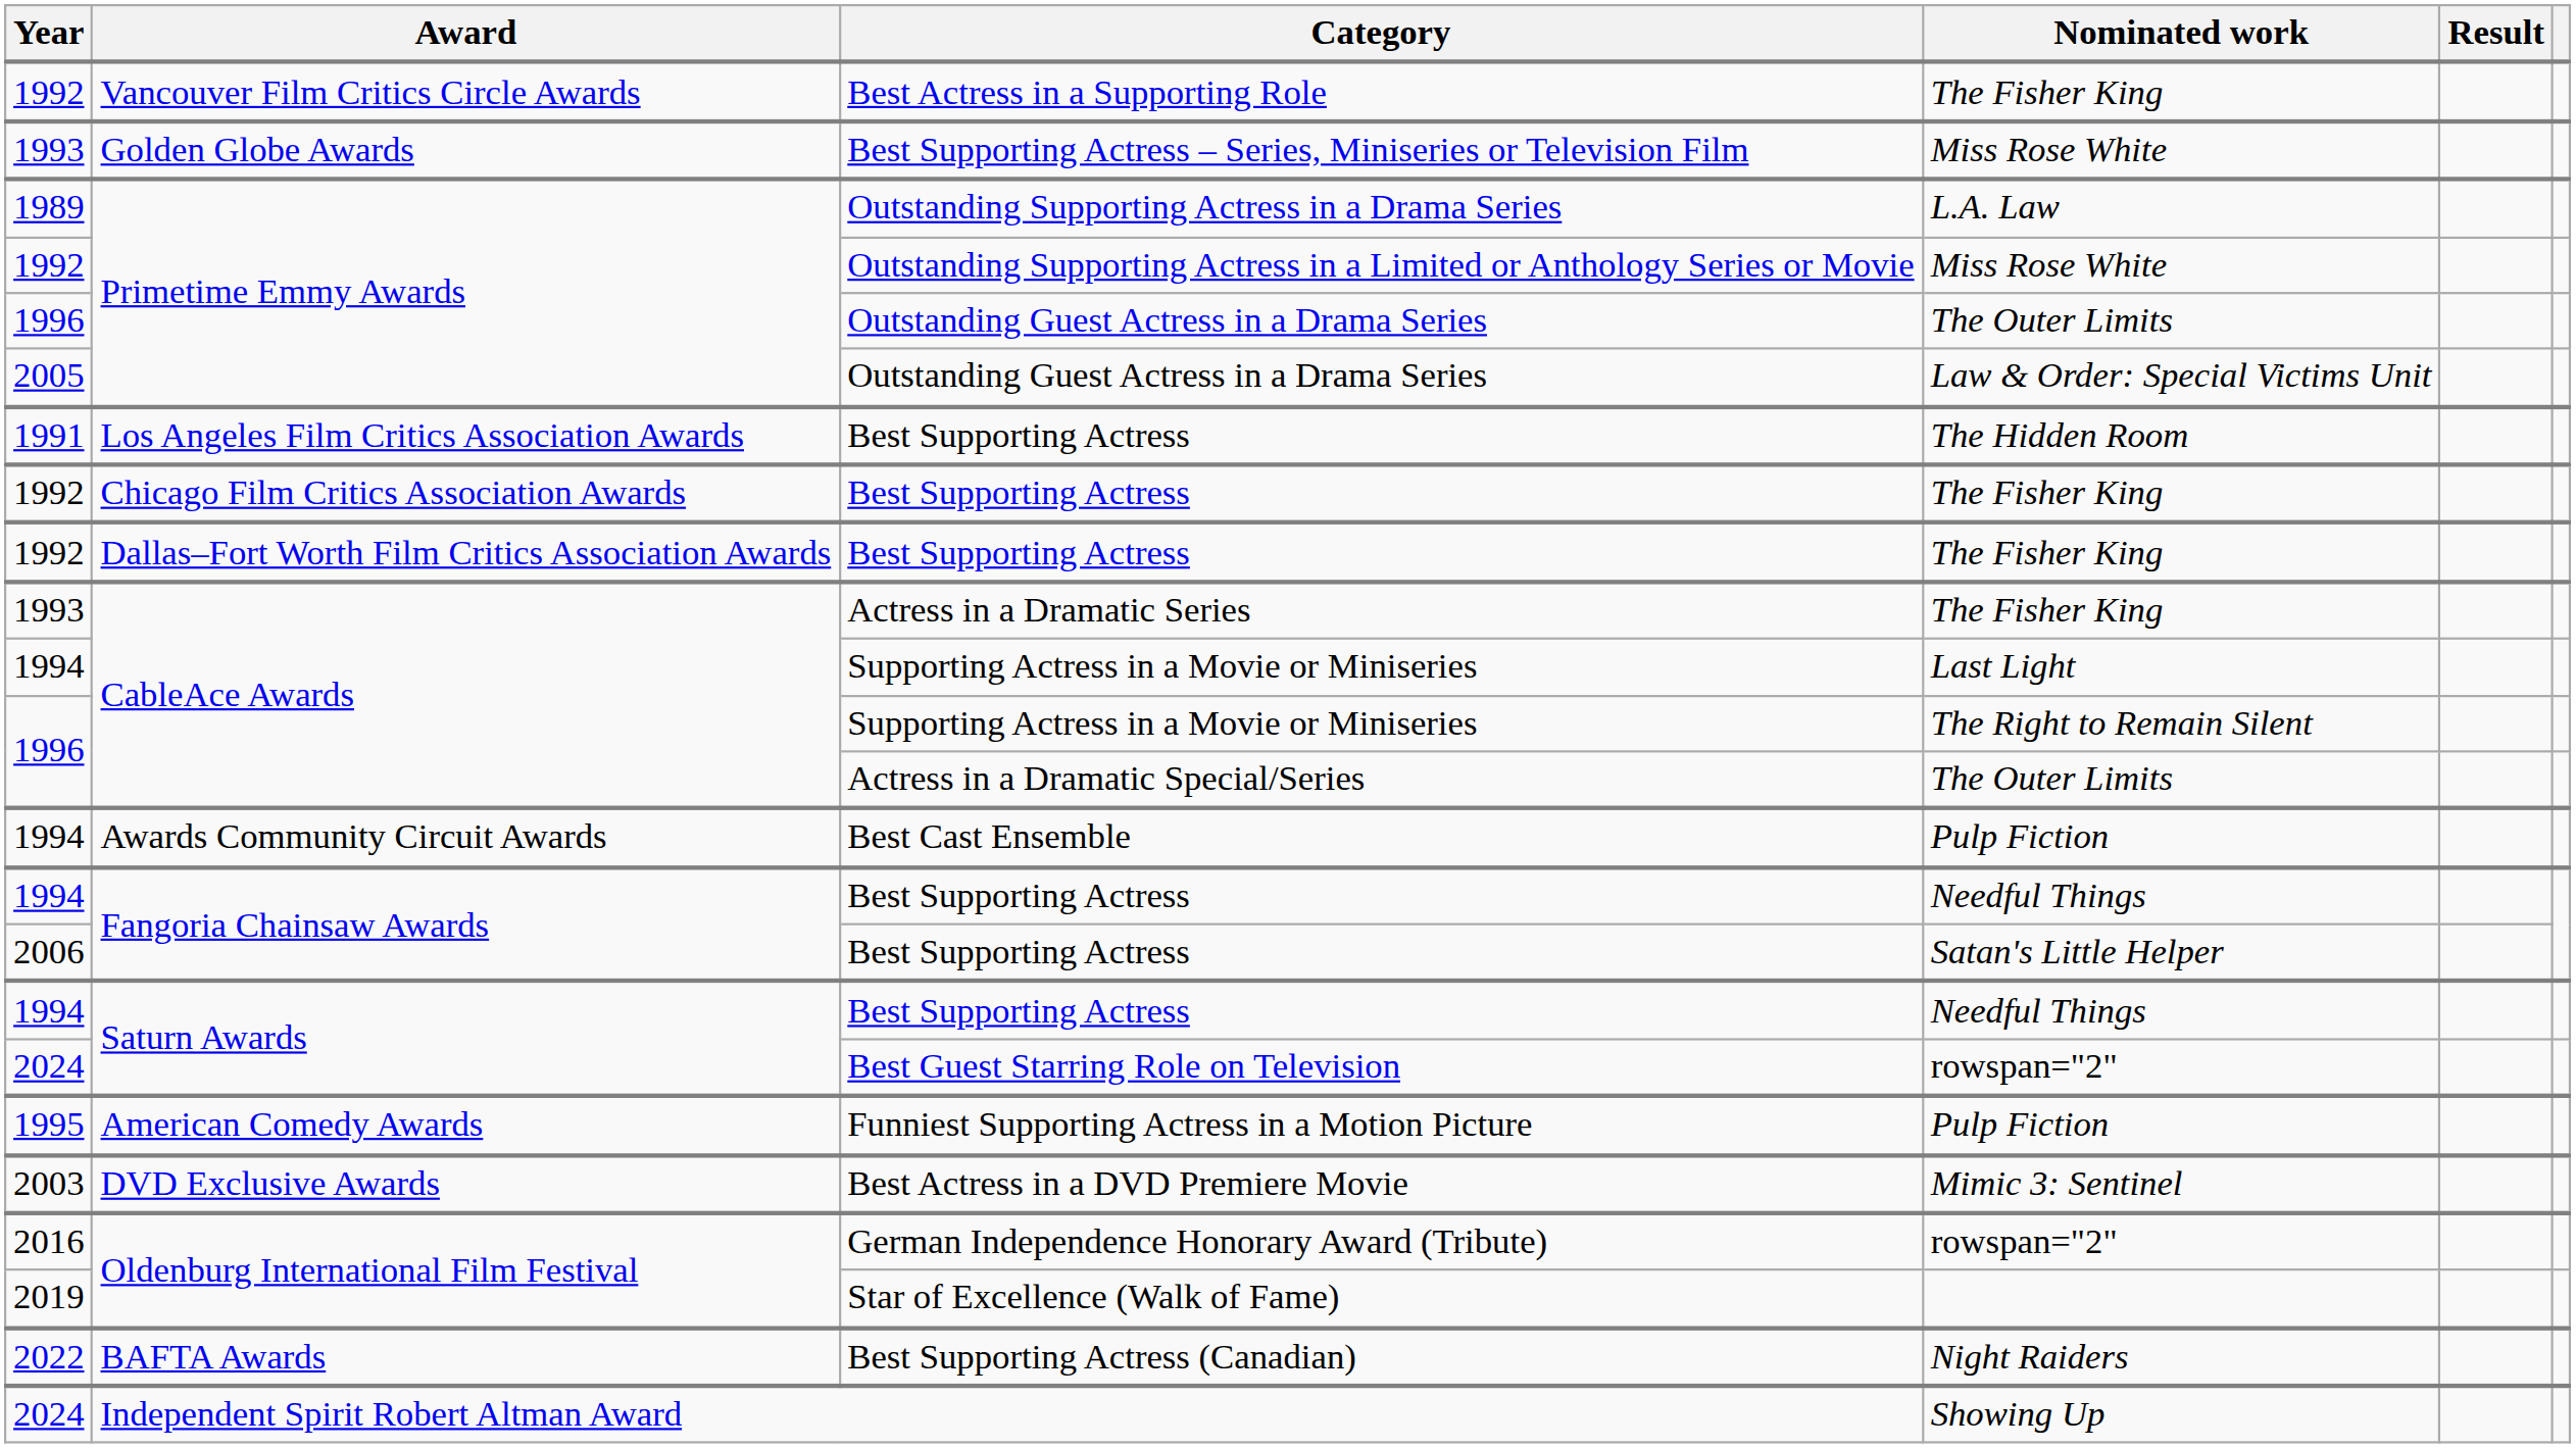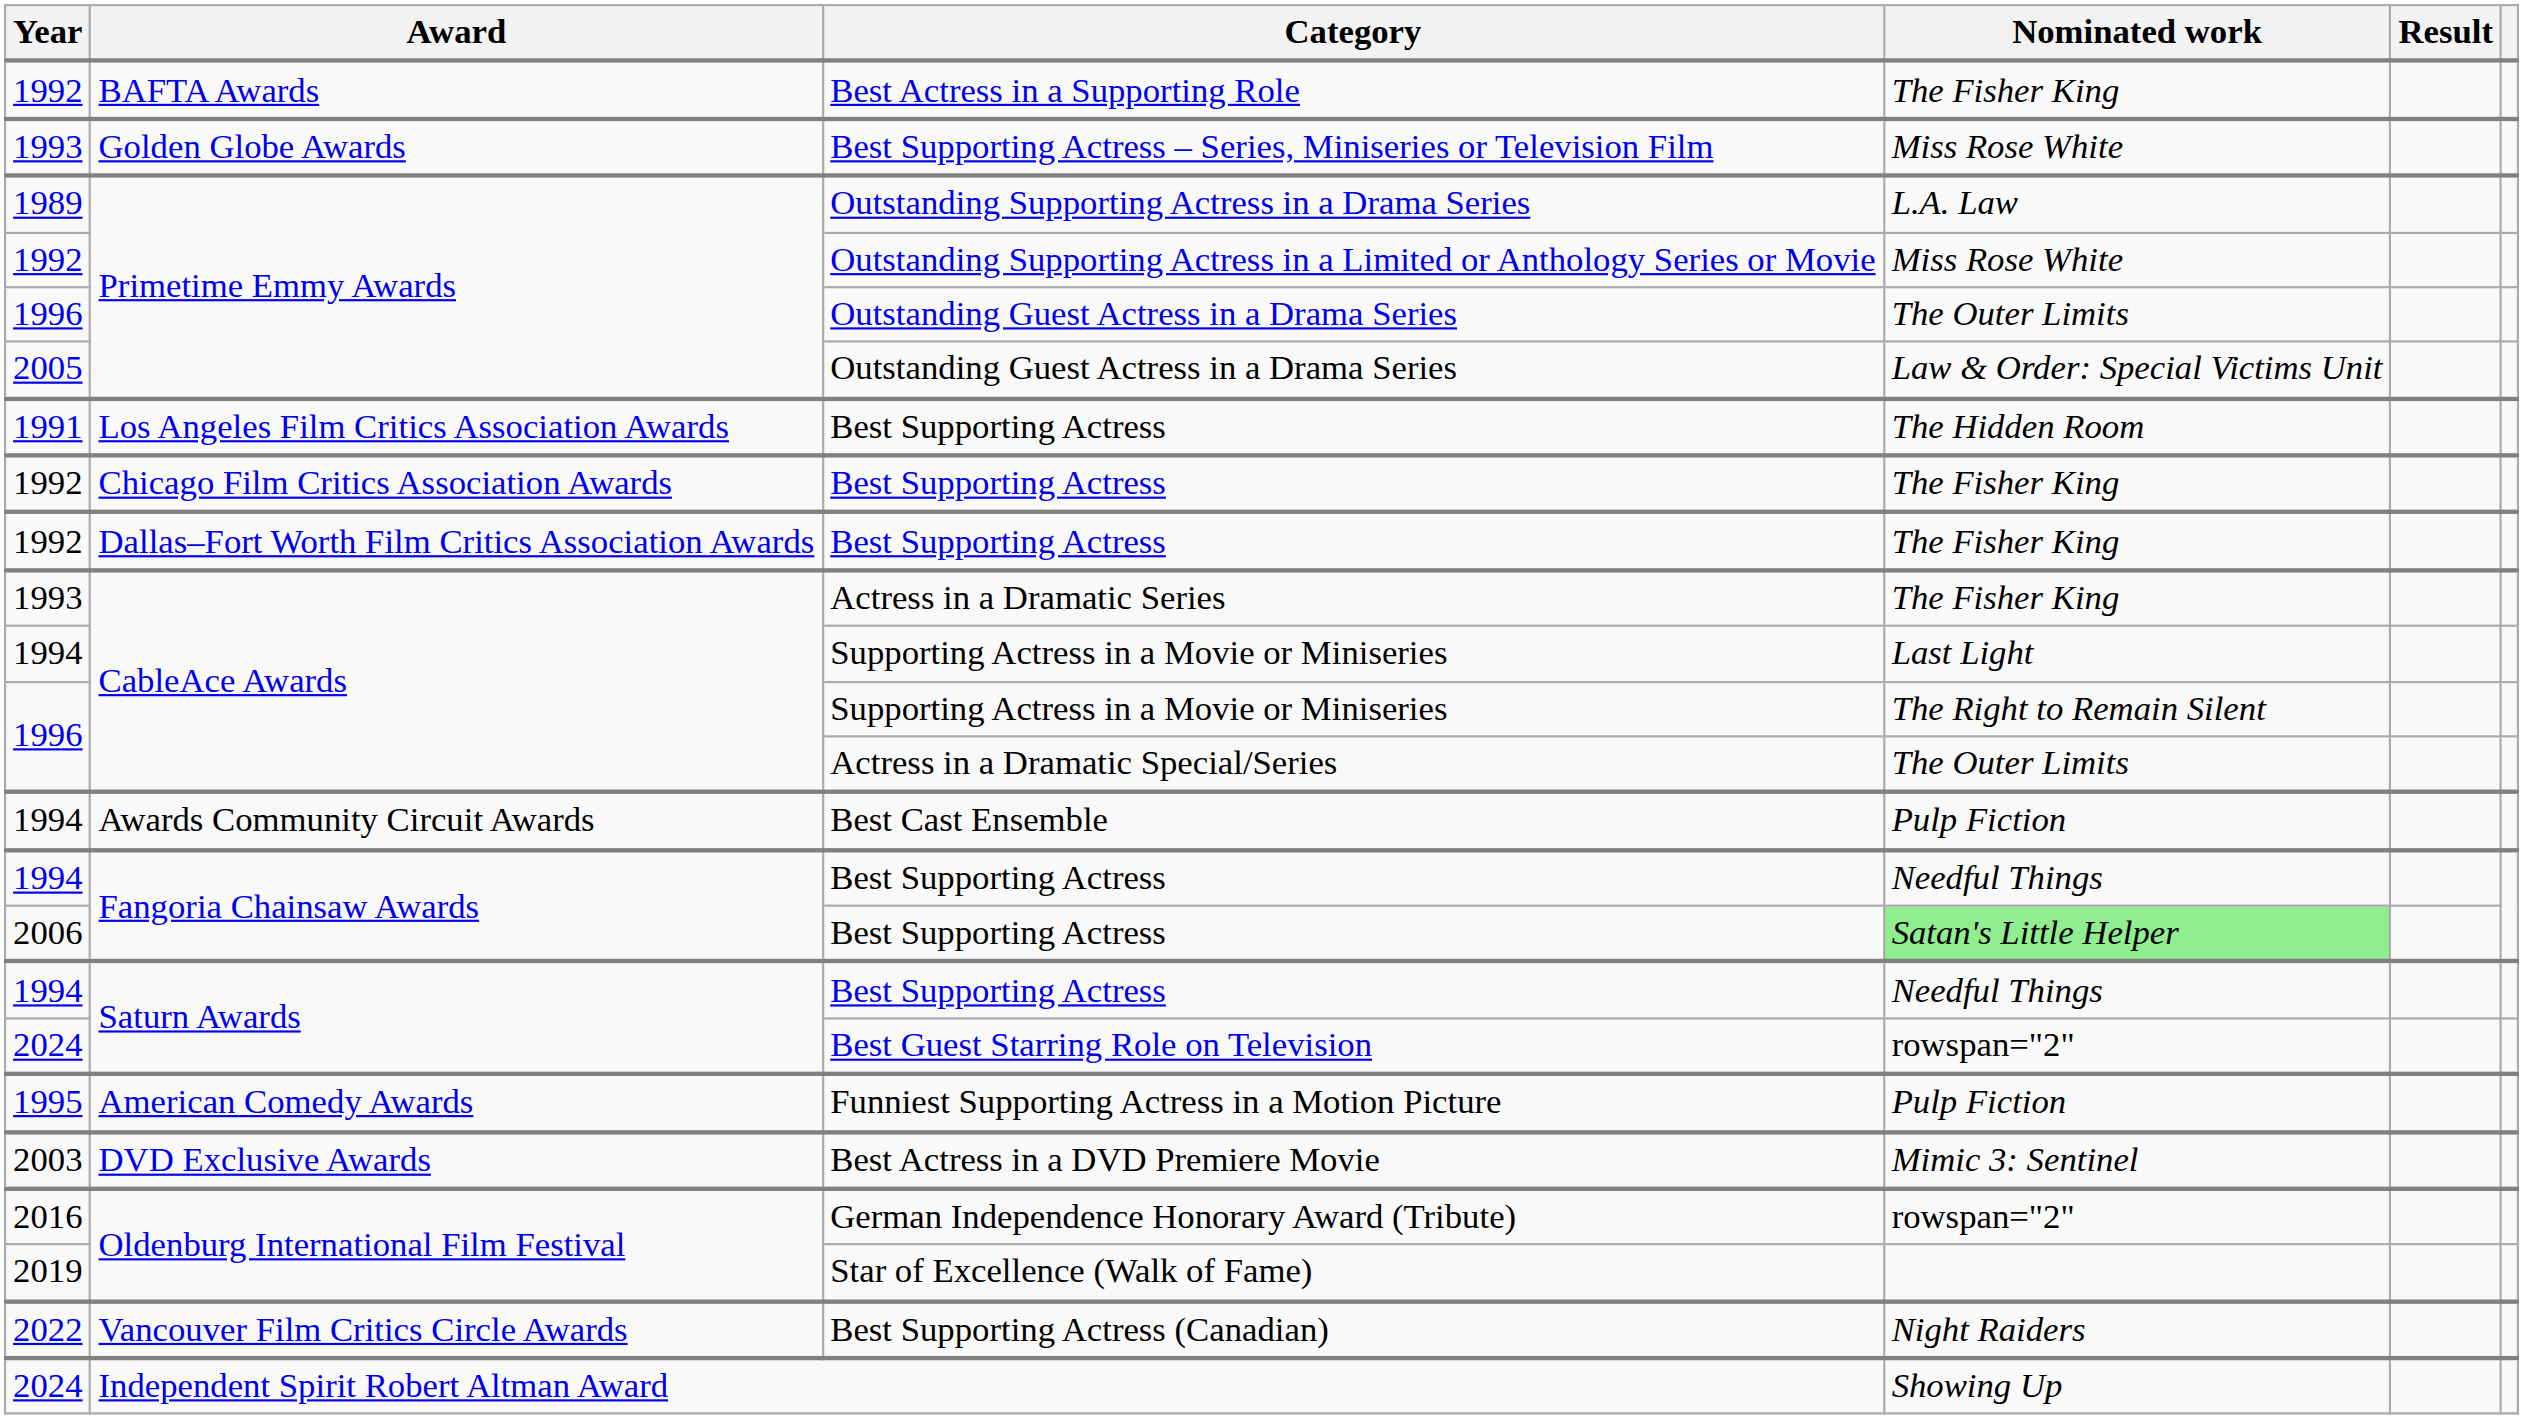Best Actress in a Supporting Role | Award: Vancouver Film Critics Circle Awards -> BAFTA Awards
2006 / Best Supporting Actress | Nominated work: no background -> lightgreen background
Best Supporting Actress (Canadian) | Award: BAFTA Awards -> Vancouver Film Critics Circle Awards
